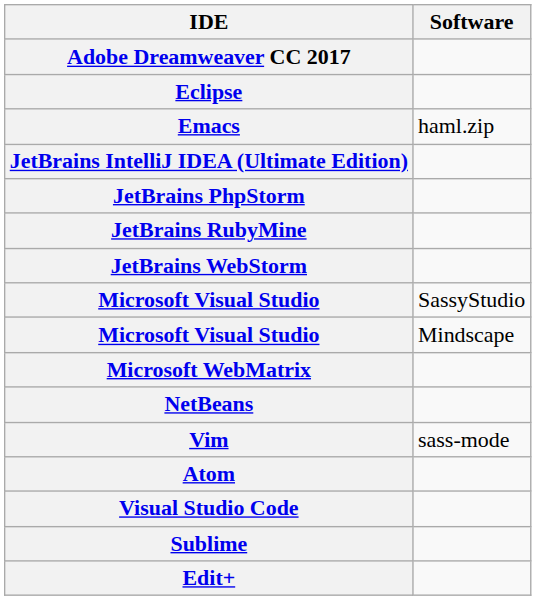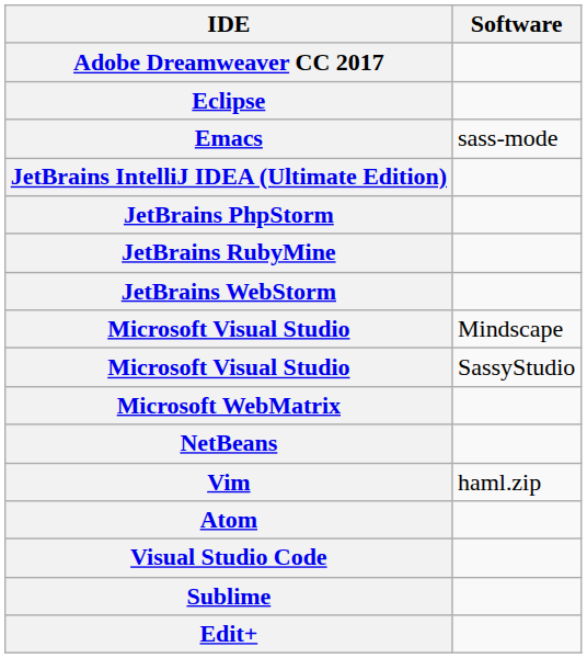row 4 | Software: haml.zip -> sass-mode
row 9 | Software: SassyStudio -> Mindscape
row 10 | Software: Mindscape -> SassyStudio
row 13 | Software: sass-mode -> haml.zip
